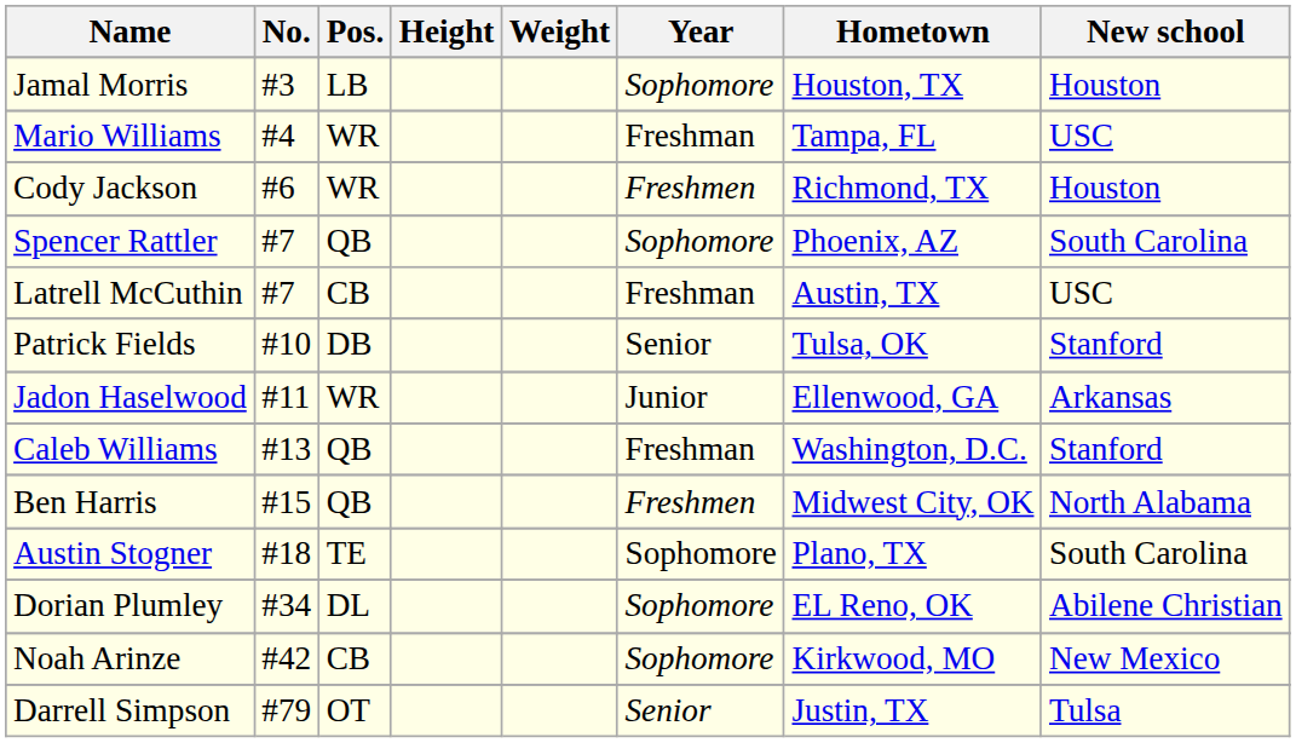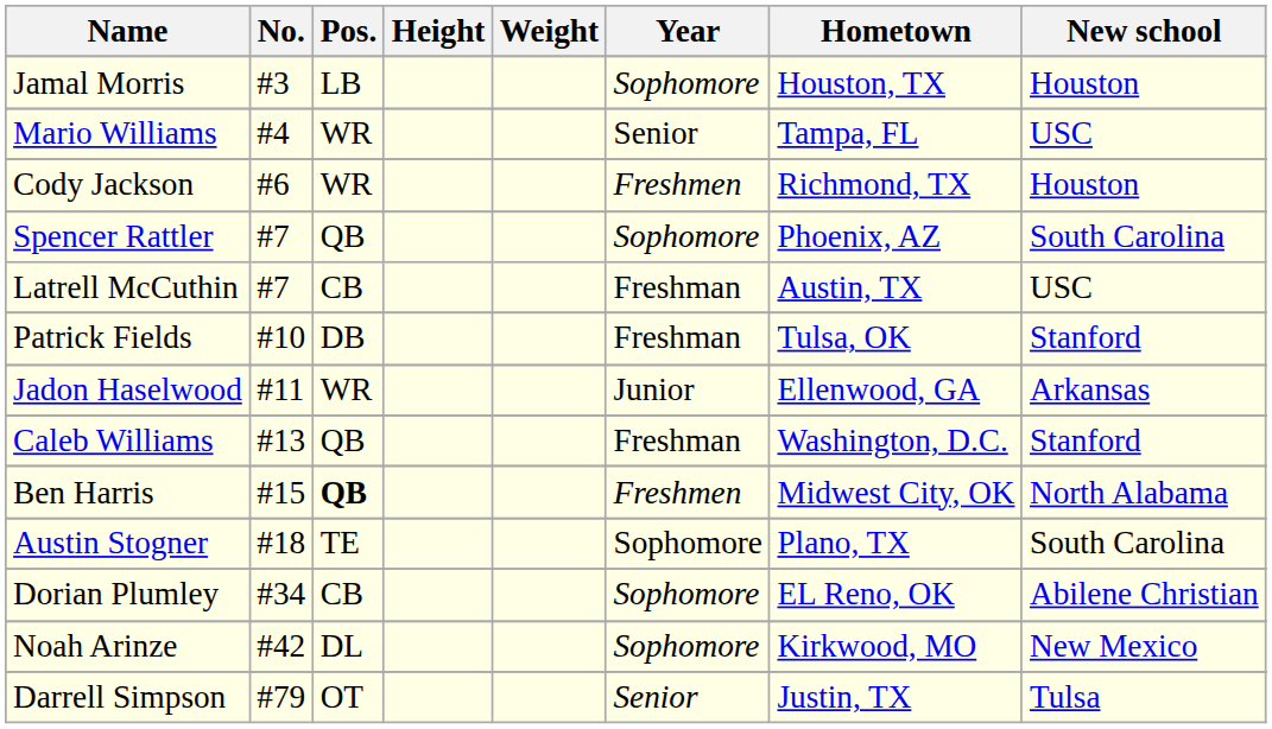Mario Williams | Year: Freshman -> Senior
Patrick Fields | Year: Senior -> Freshman
Ben Harris | Pos.: normal -> bold
Dorian Plumley | Pos.: DL -> CB
Noah Arinze | Pos.: CB -> DL
